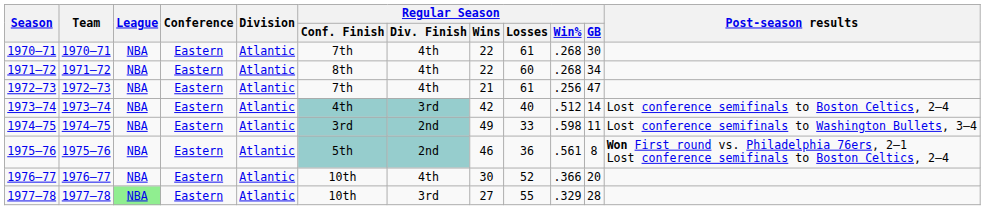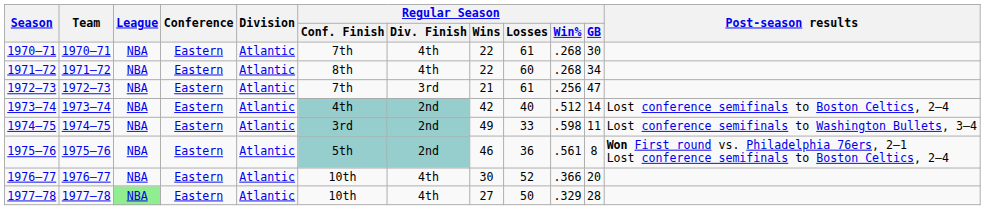row 5 | Regular Season / Div. Finish: 4th -> 3rd
row 6 | Regular Season / Div. Finish: 3rd -> 2nd
row 10 | Regular Season / Div. Finish: 3rd -> 4th
row 10 | Regular Season / Losses: 55 -> 50
